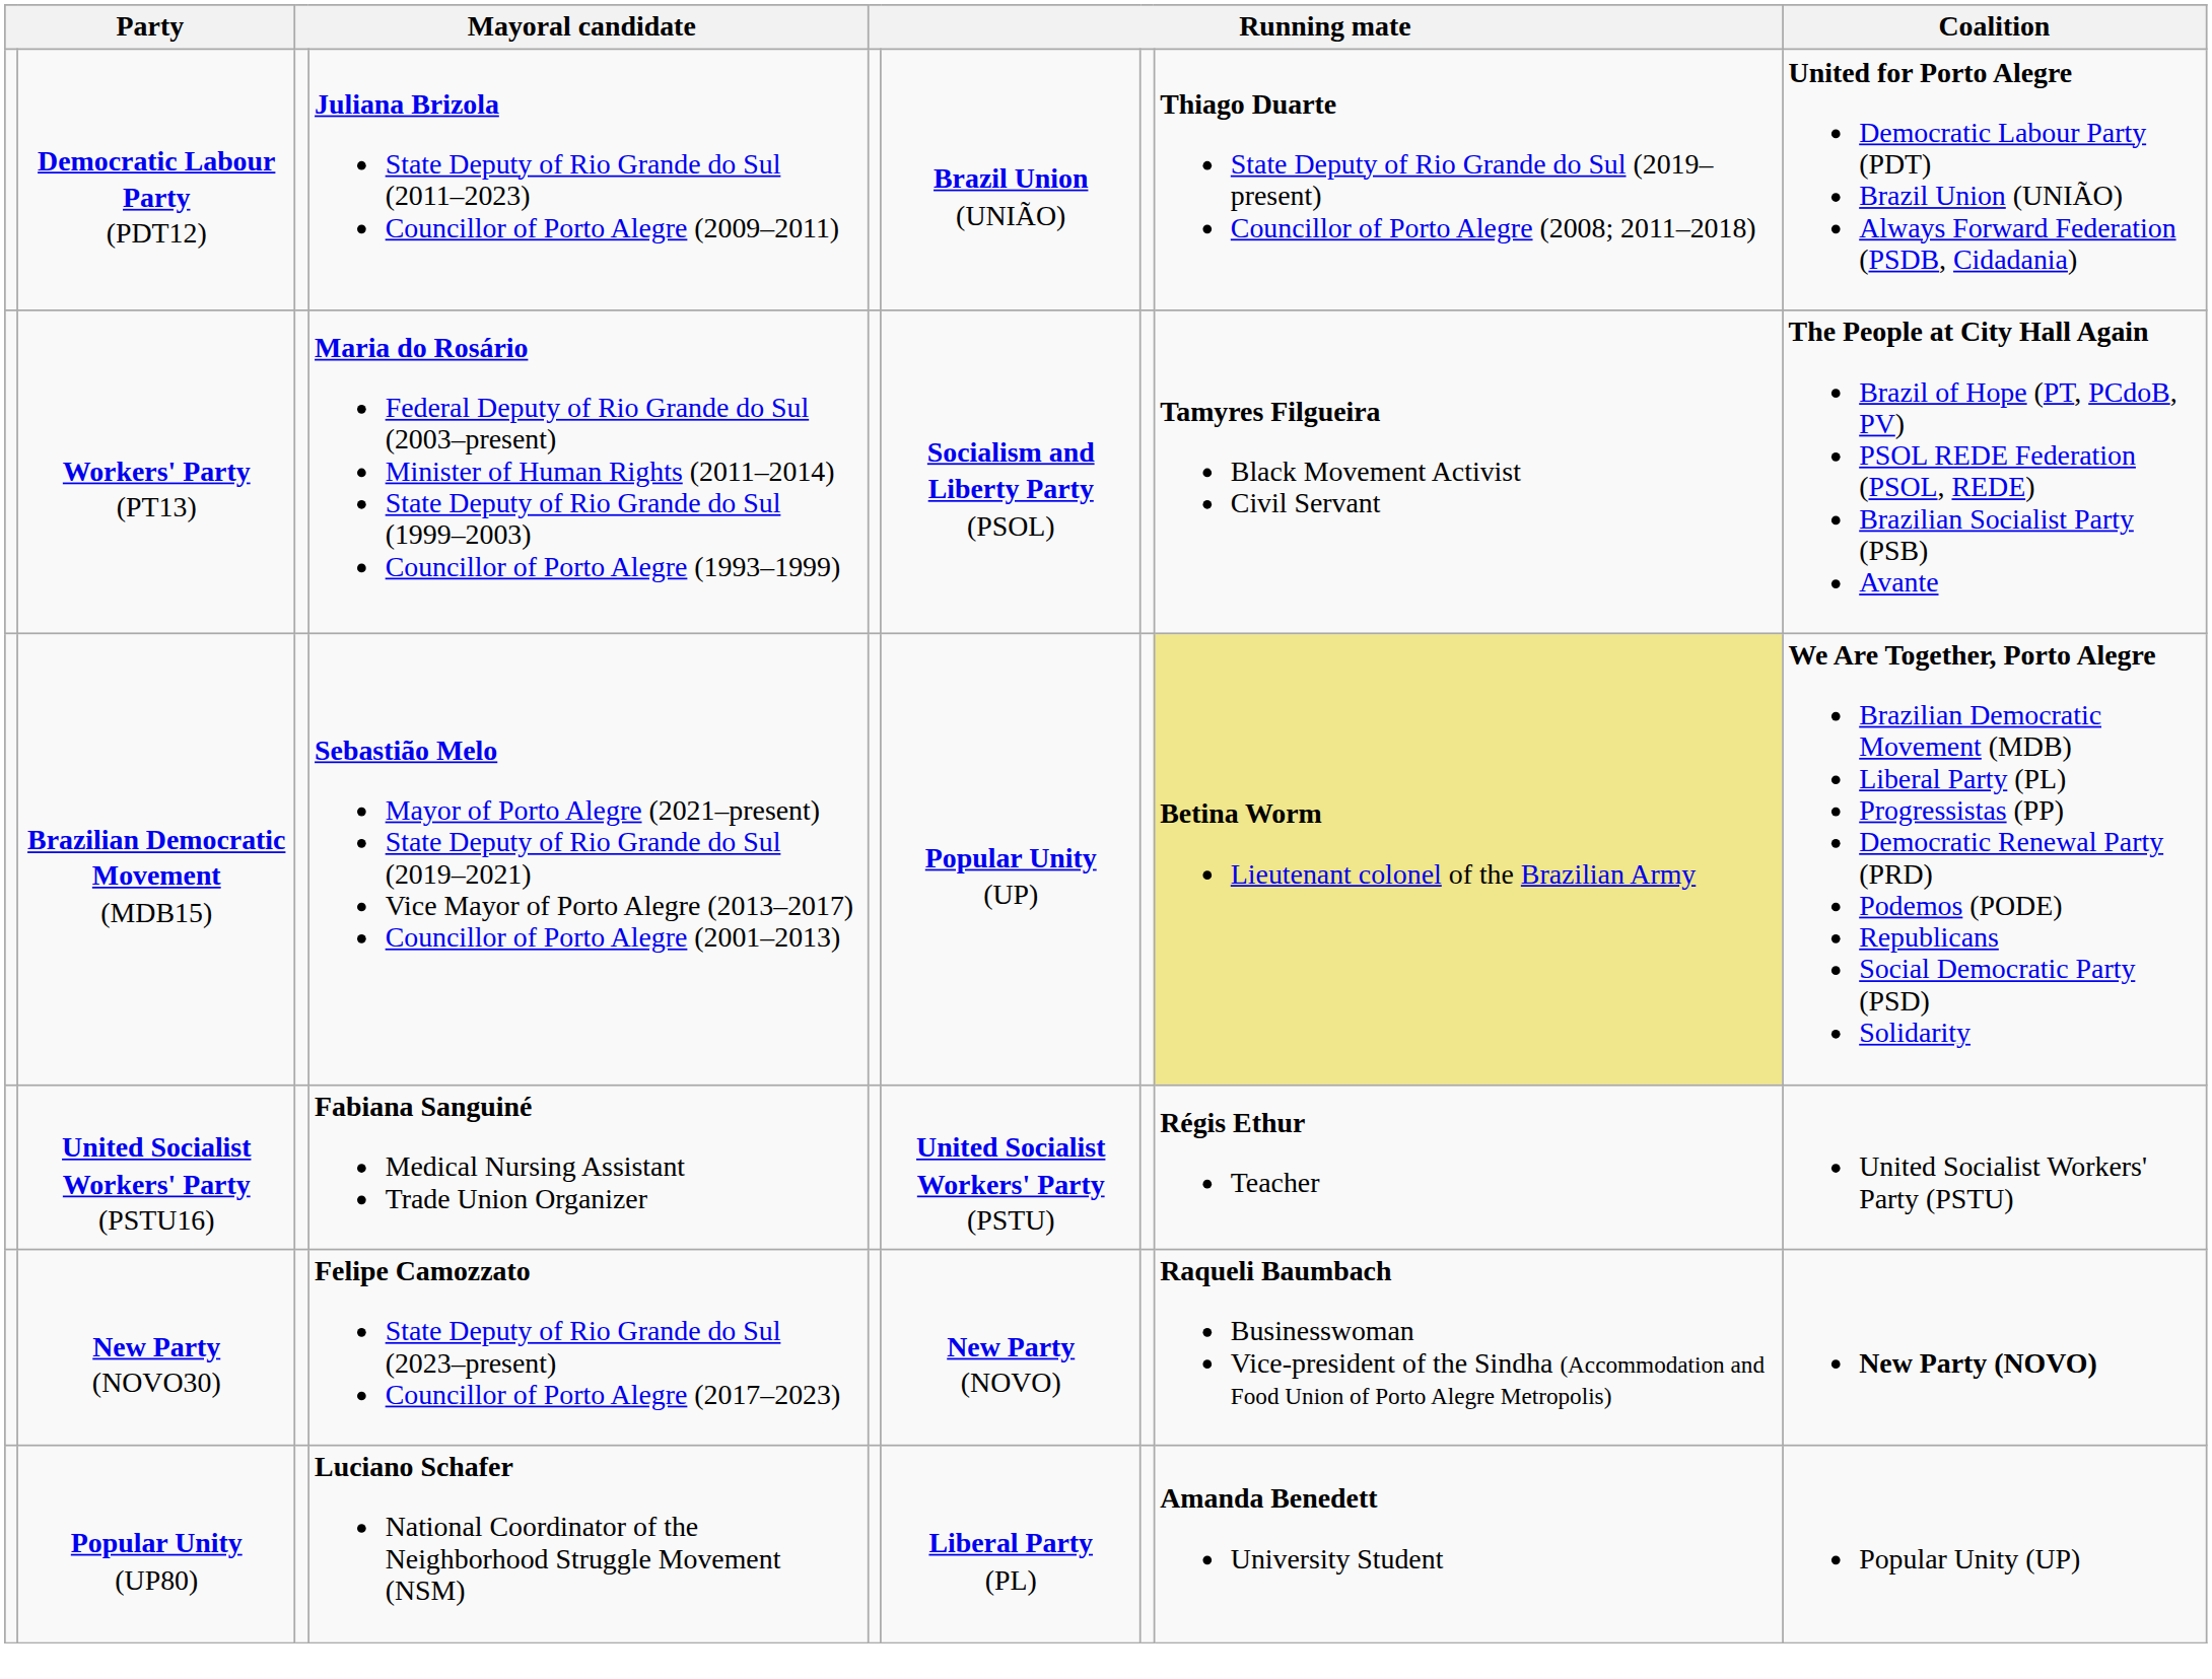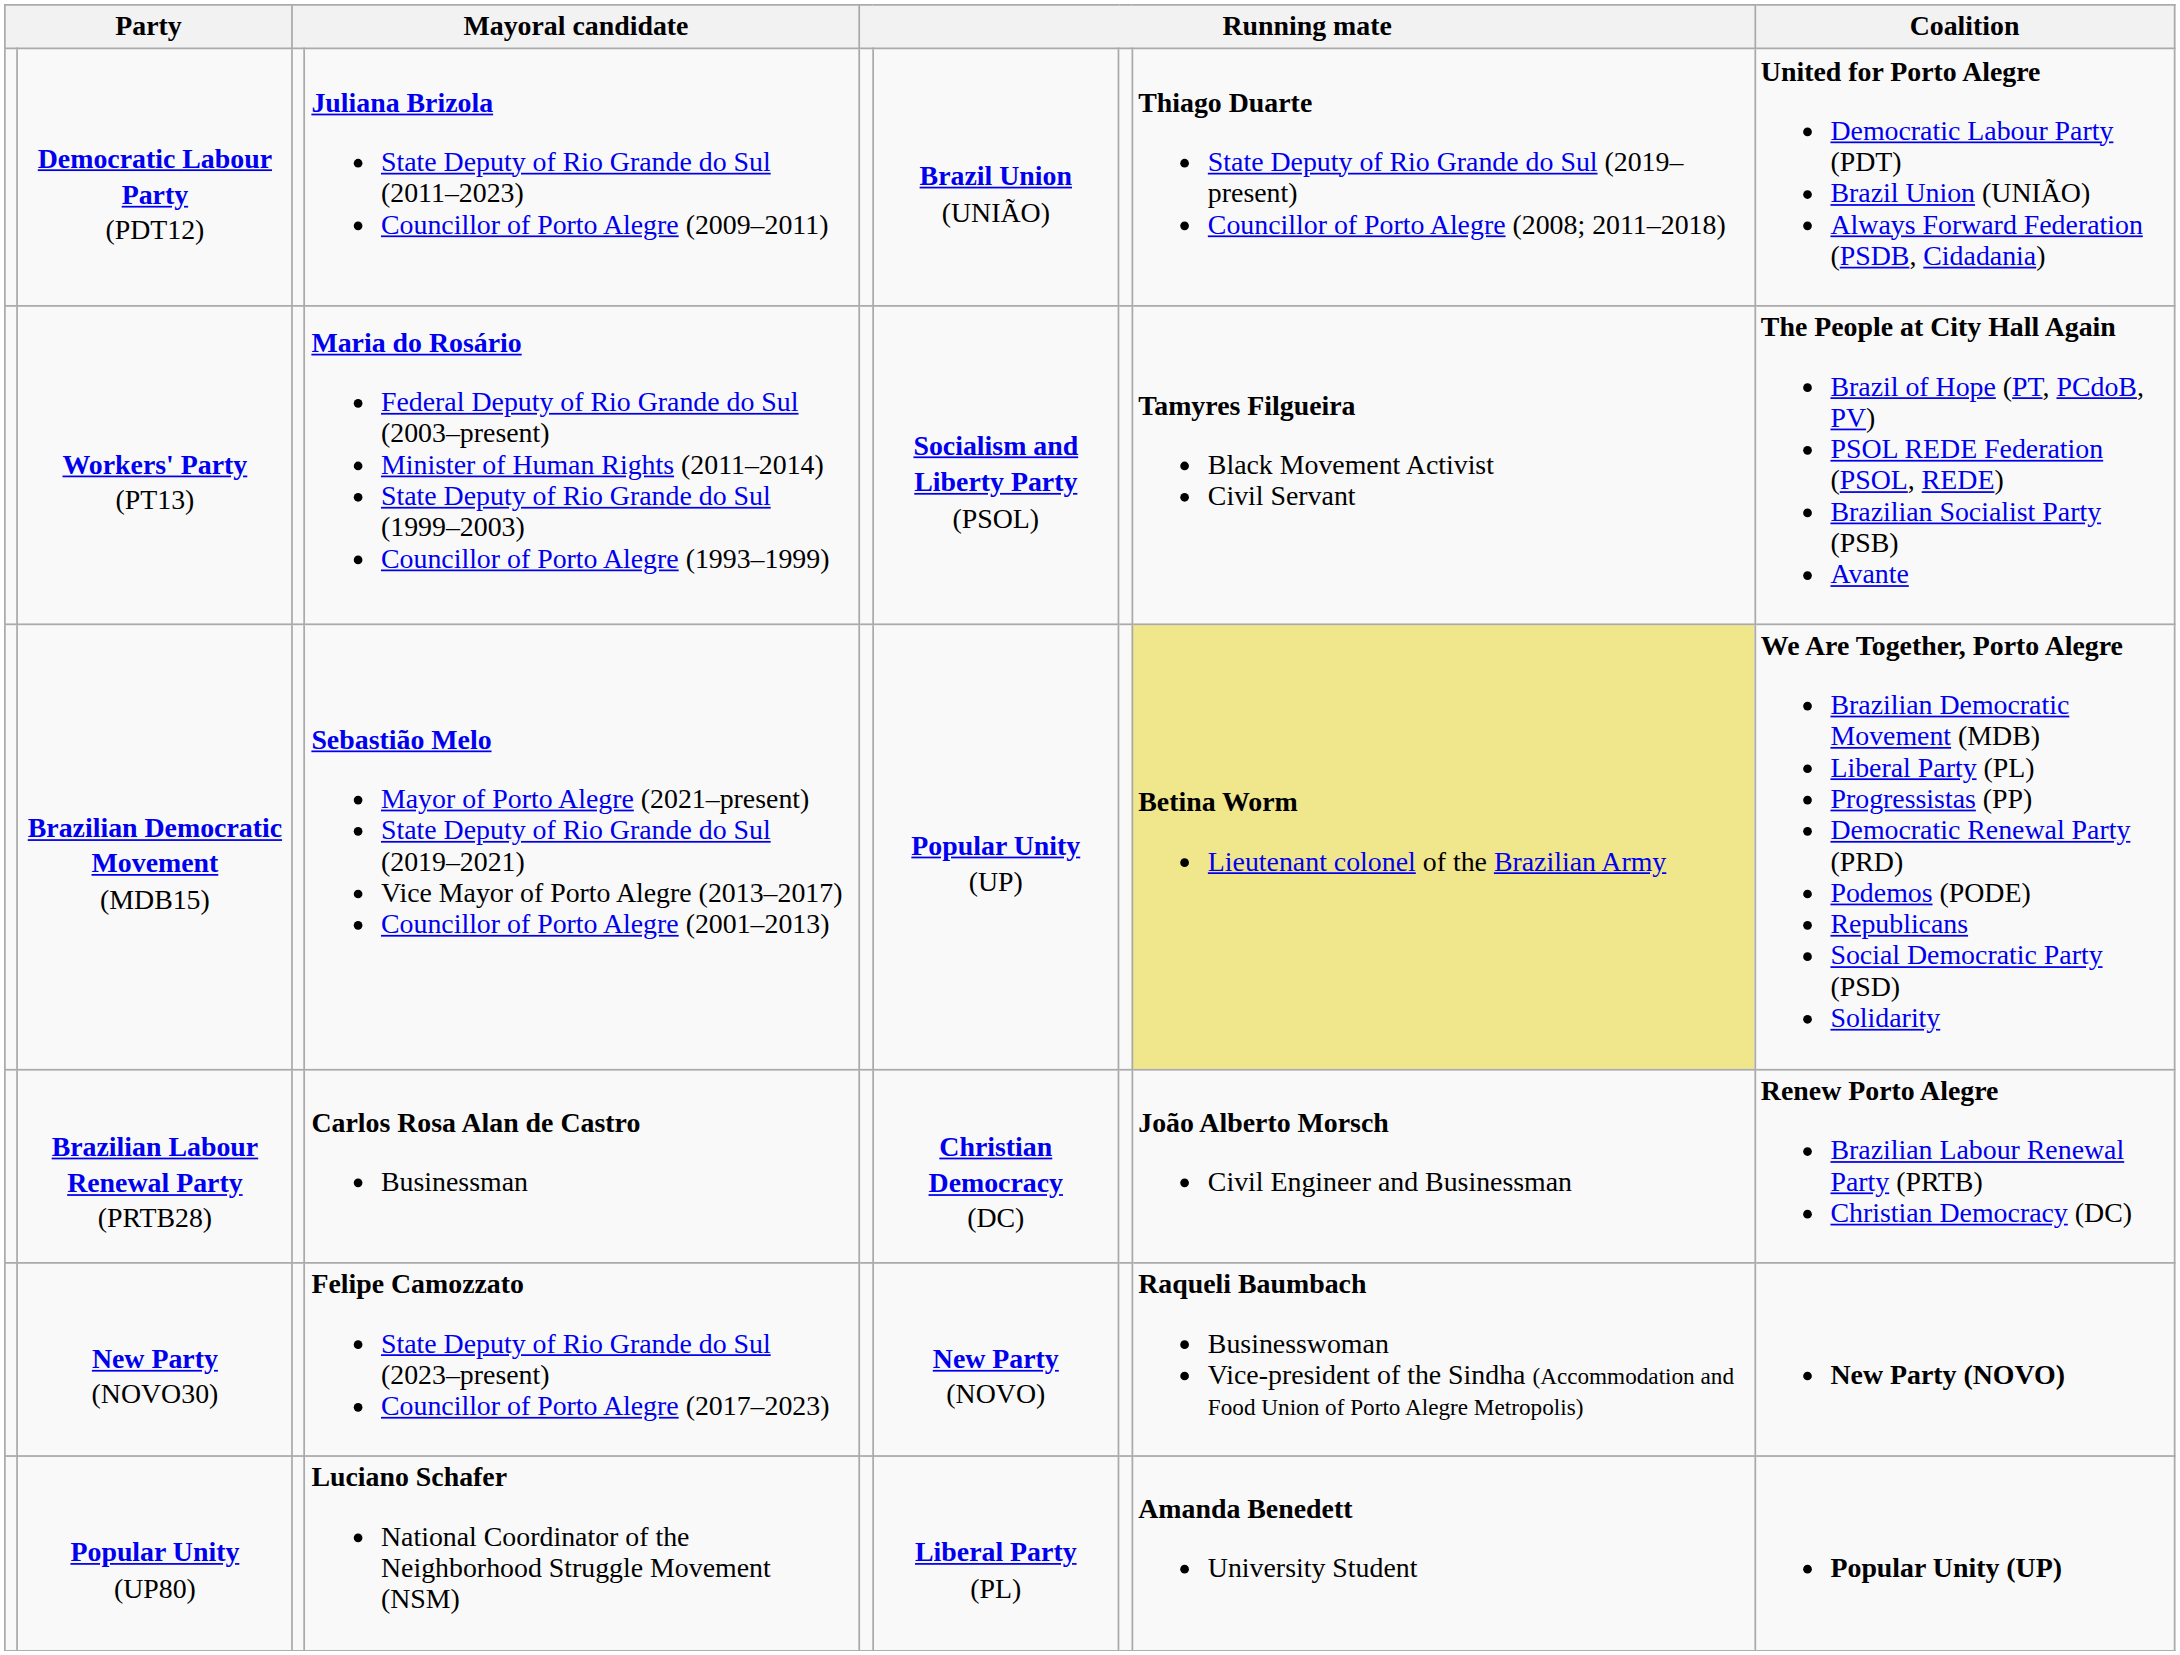- row: United Socialist Workers' Party (PSTU16) | Fabiana Sanguiné Medical Nursing Assistant Trade Union Organizer | United Socialist Workers' Party (PSTU) | Régis Ethur Teacher | United Socialist Workers' Party (PSTU)
+ row: Brazilian Labour Renewal Party (PRTB28) | Carlos Rosa Alan de Castro Businessman | Christian Democracy (DC) | João Alberto Morsch Civil Engineer and Businessman | Renew Porto Alegre Brazilian Labour Renewal Party (PRTB) Christian Democracy (DC)
Popular Unity (UP80) | Coalition: normal -> bold
